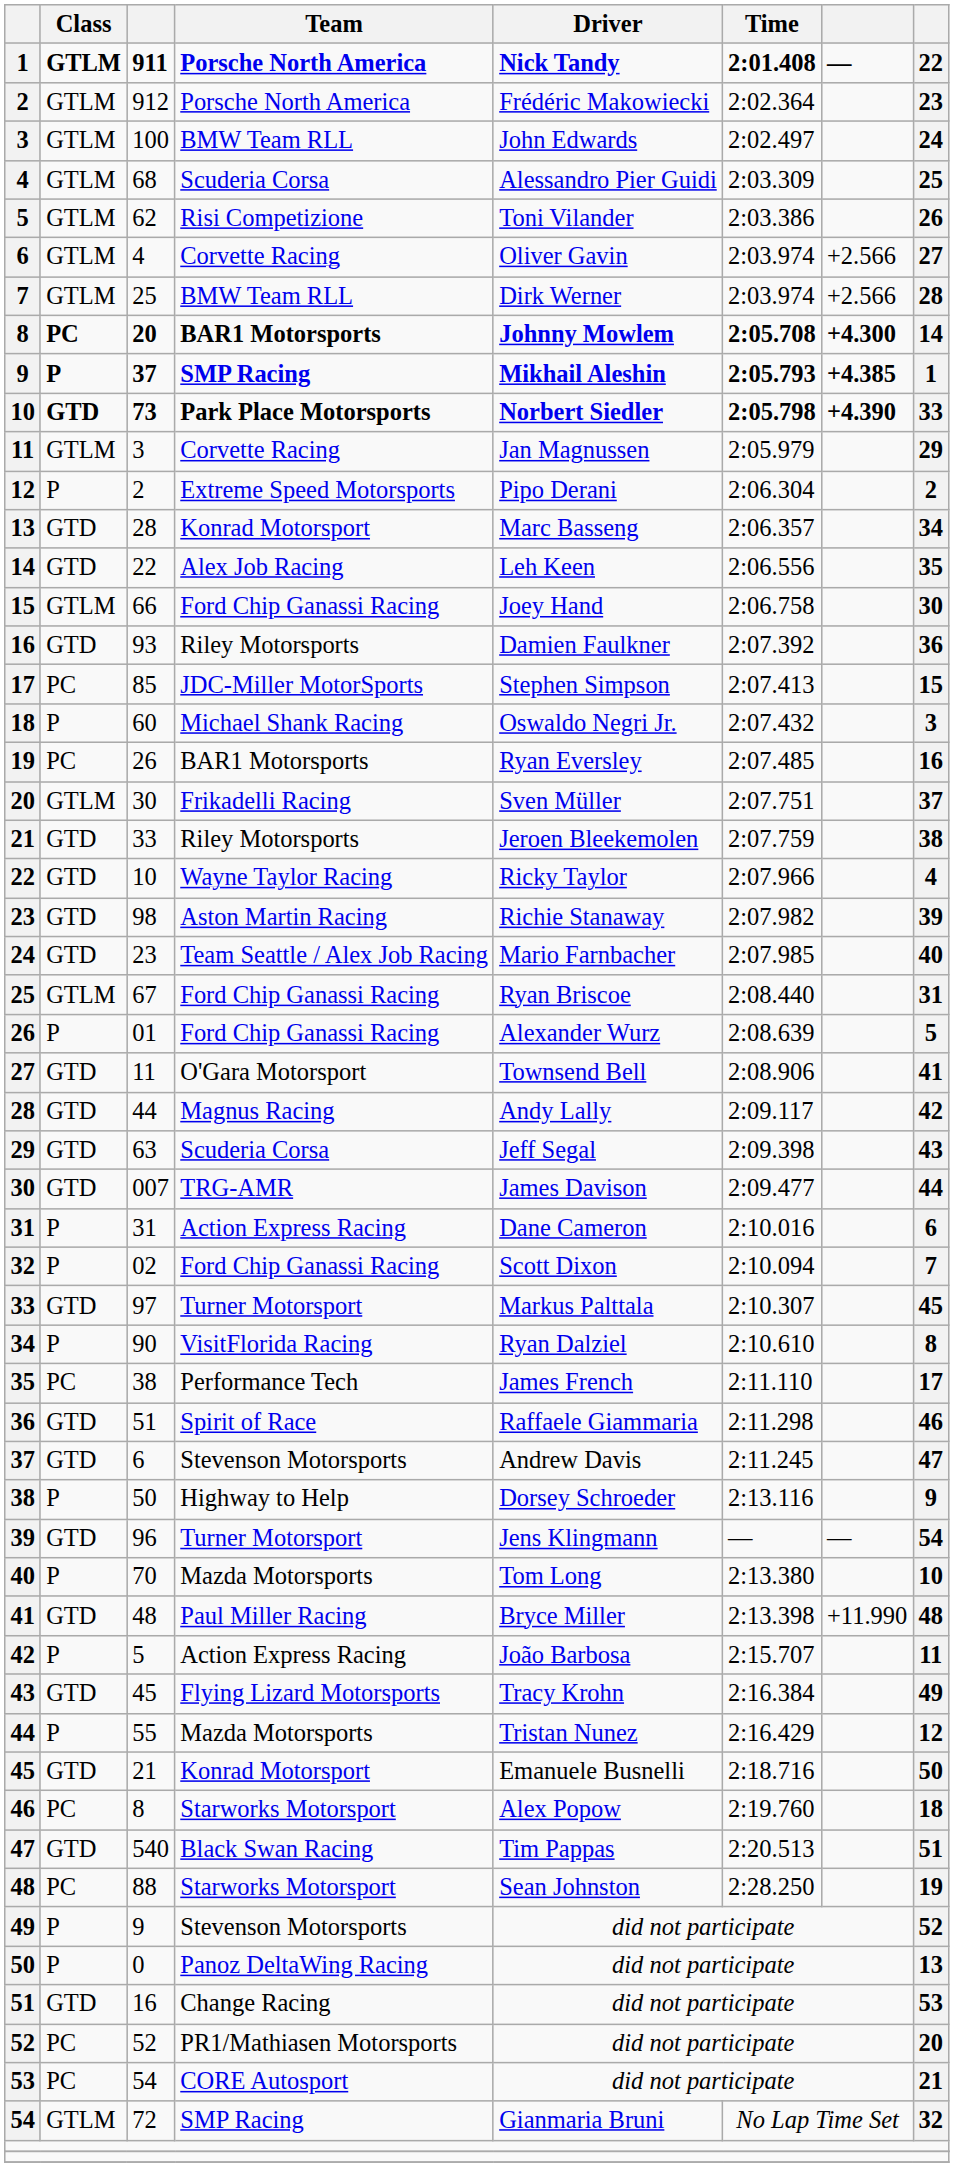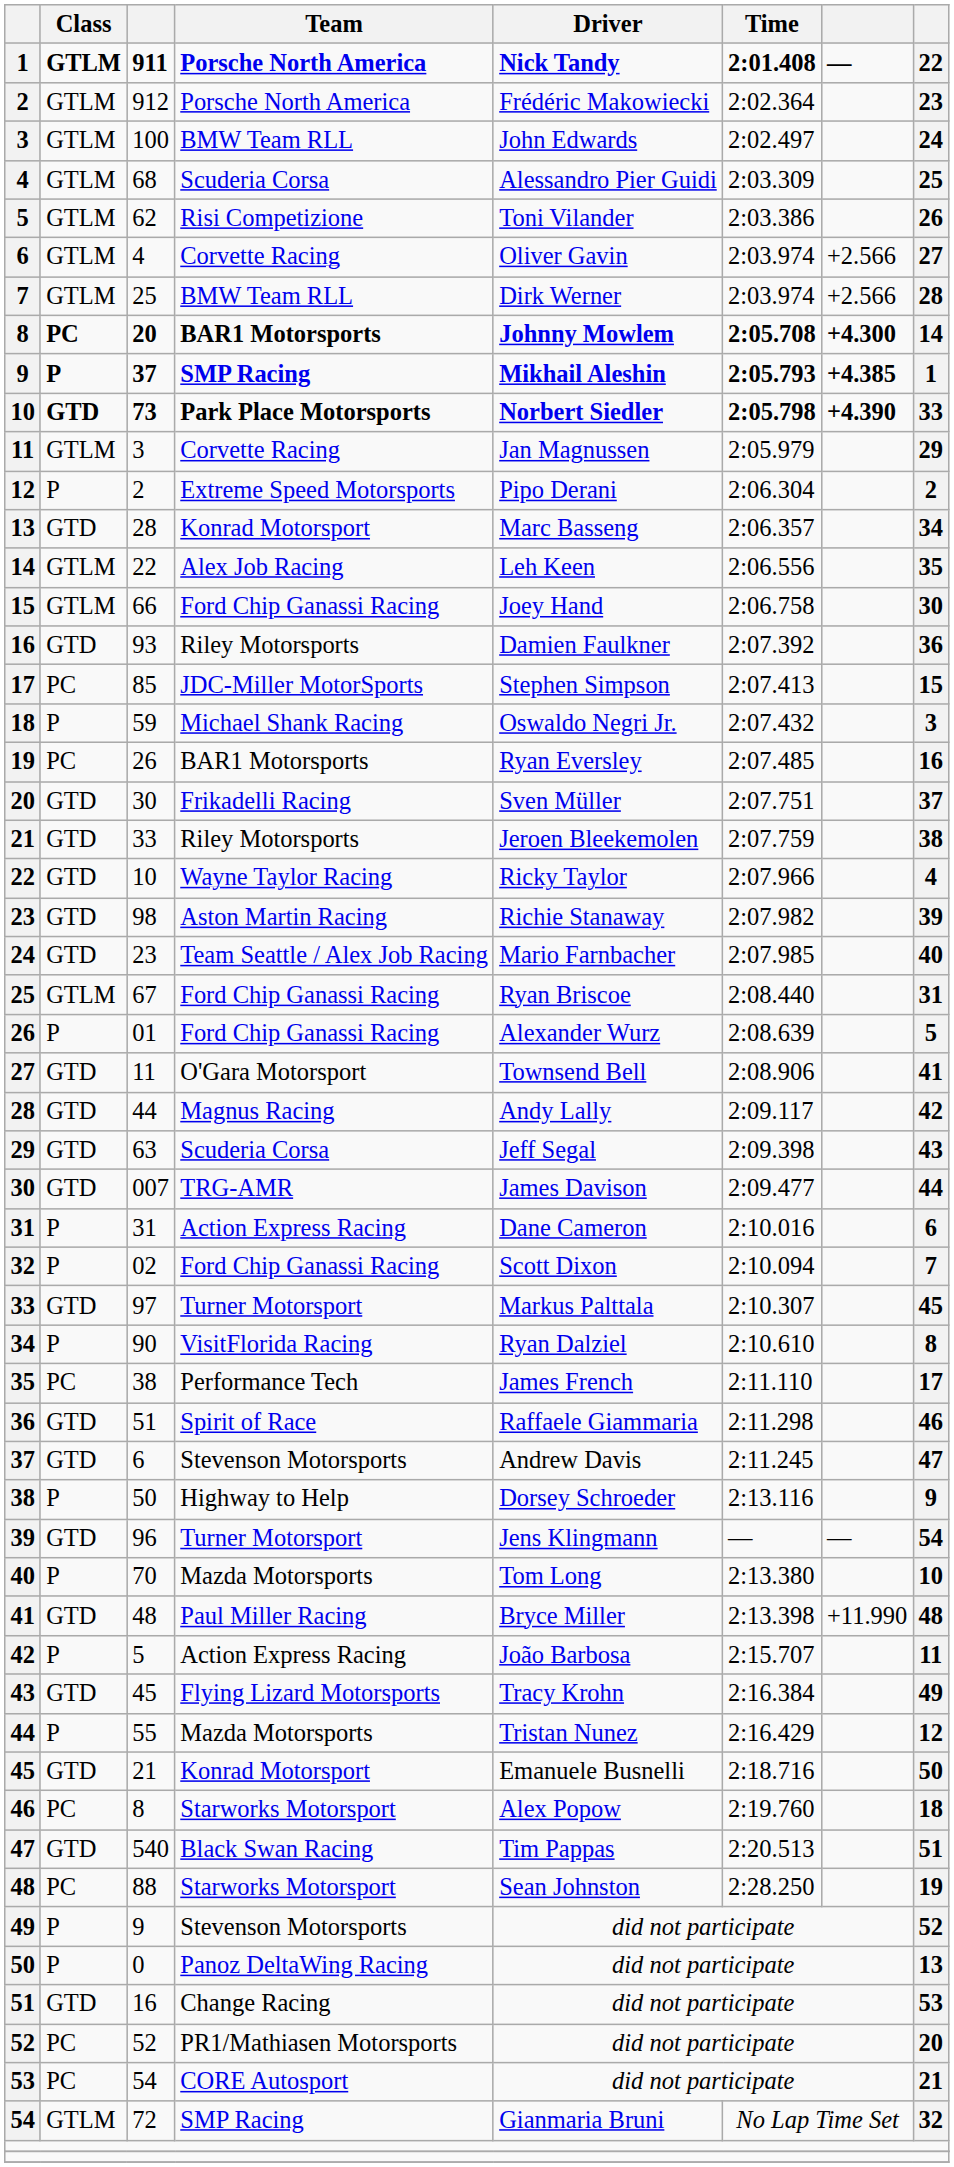row 15 | Class: GTD -> GTLM
row 19 | column 3: 60 -> 59
row 21 | Class: GTLM -> GTD
